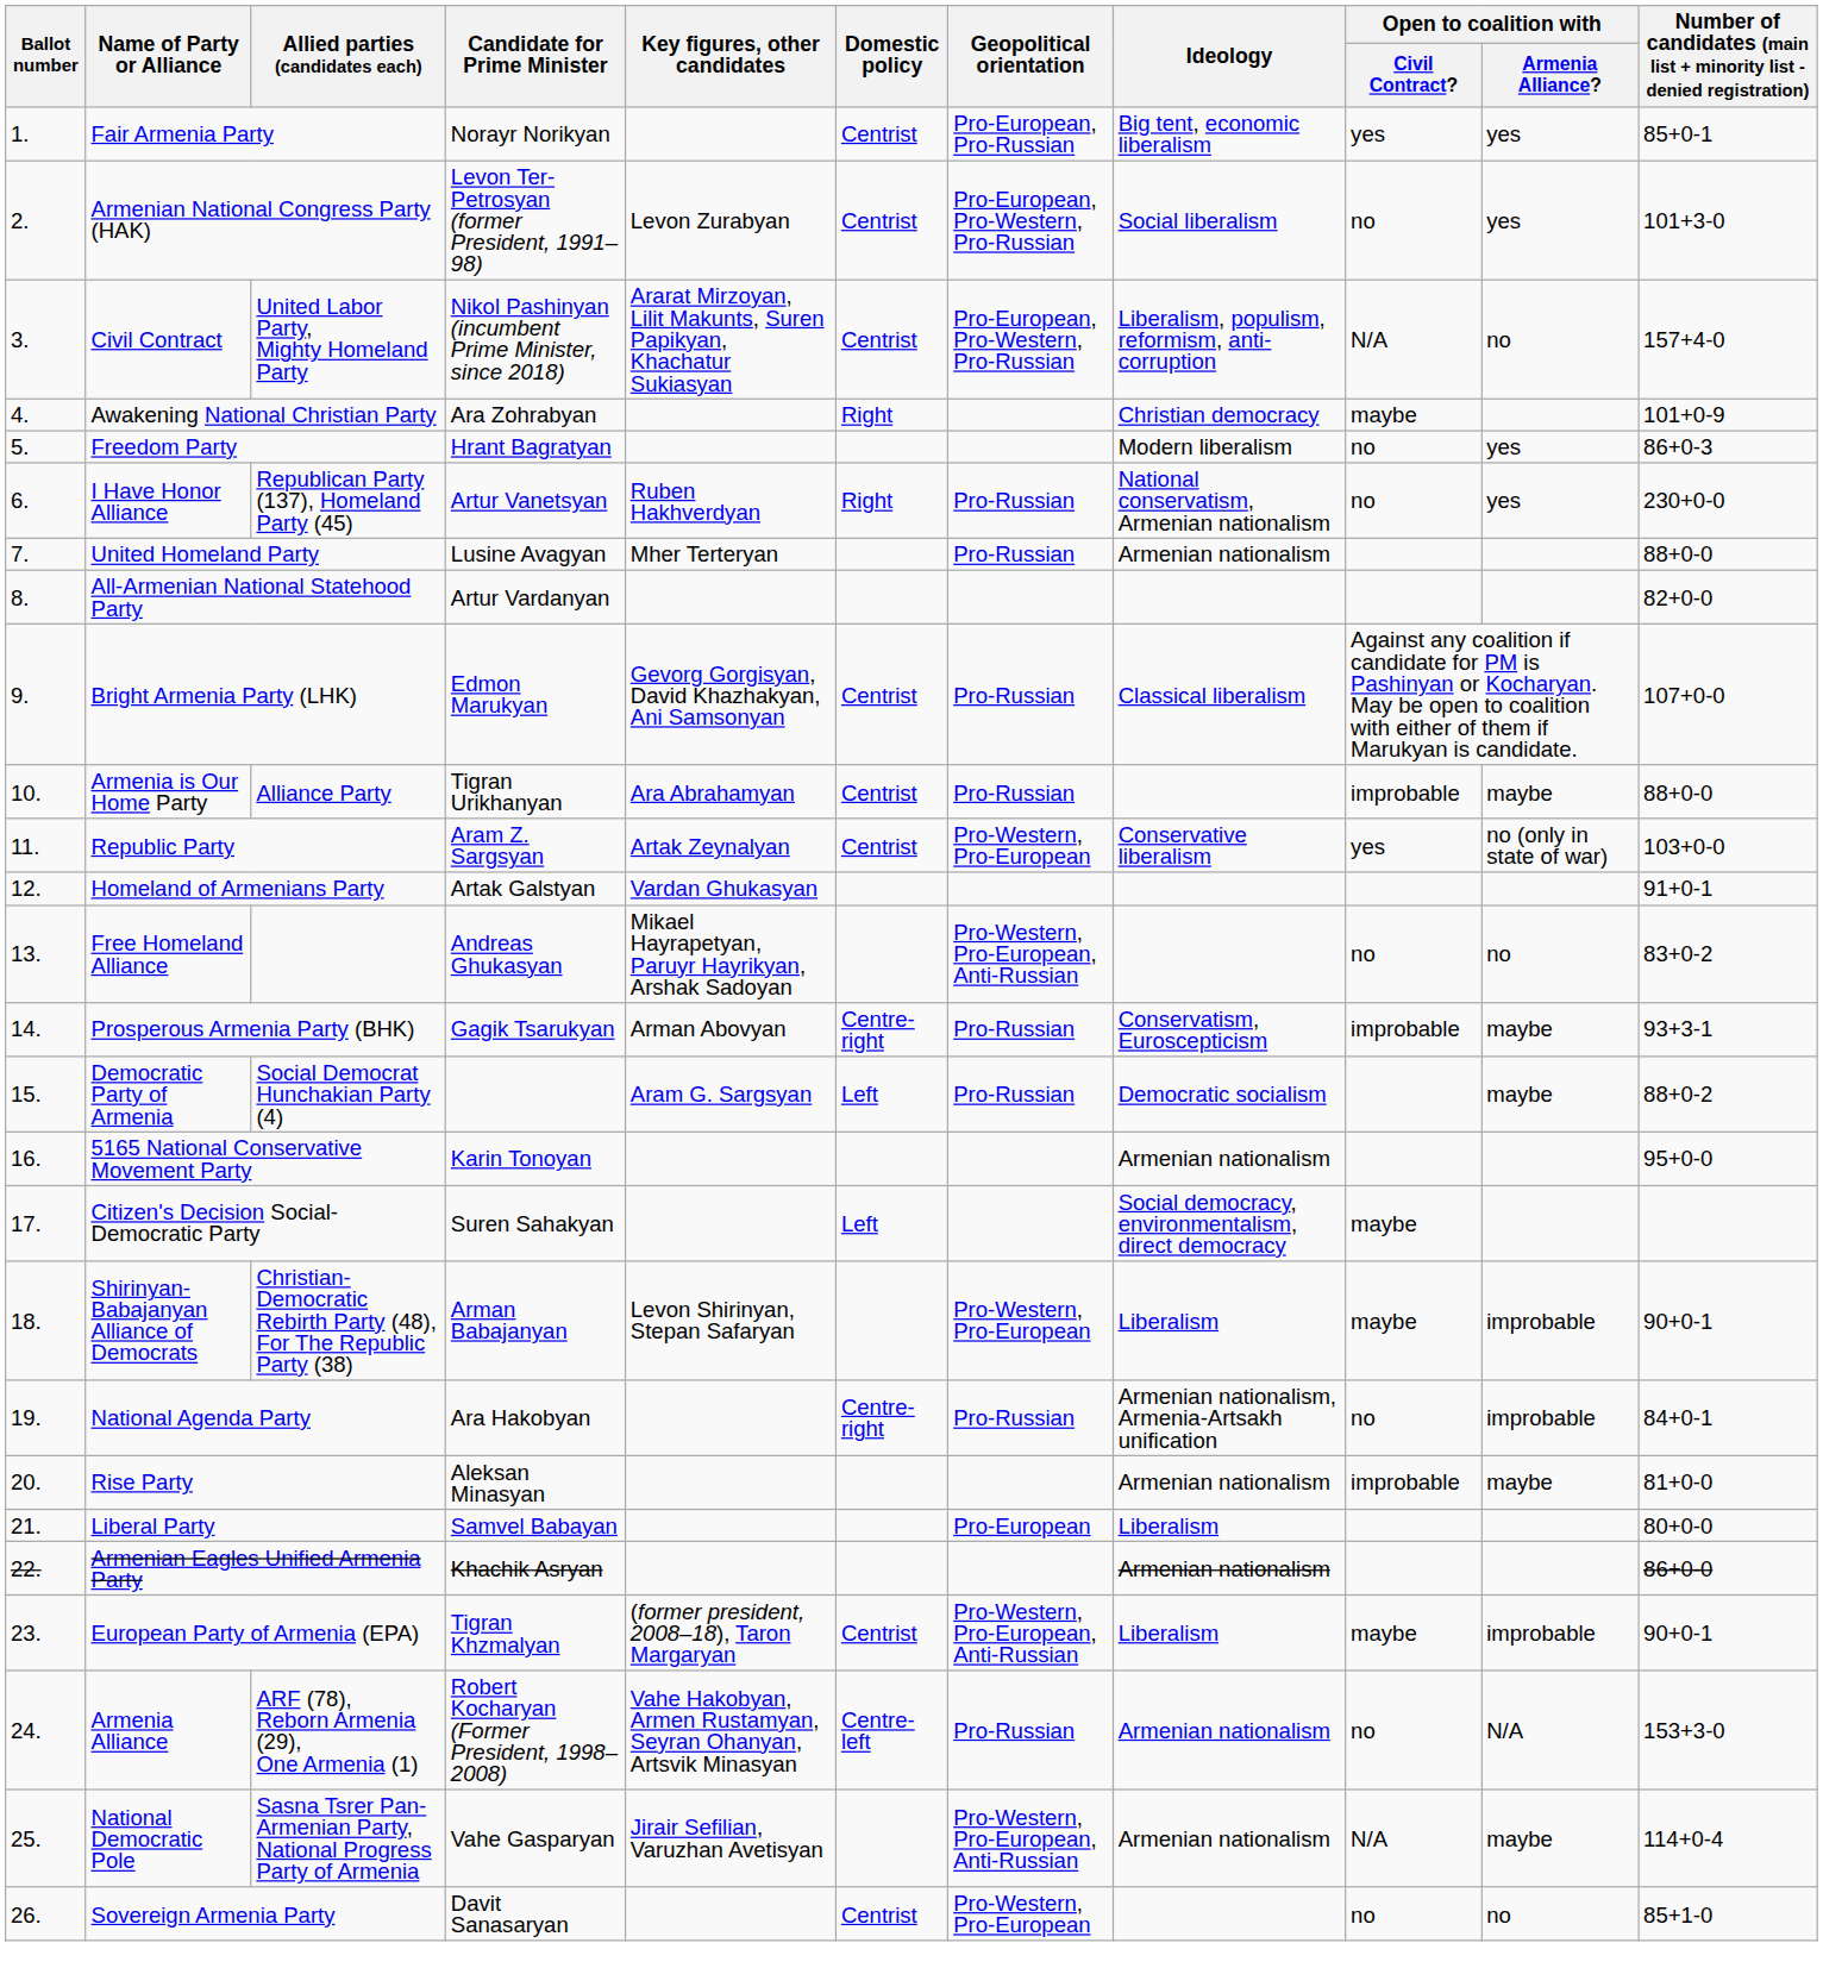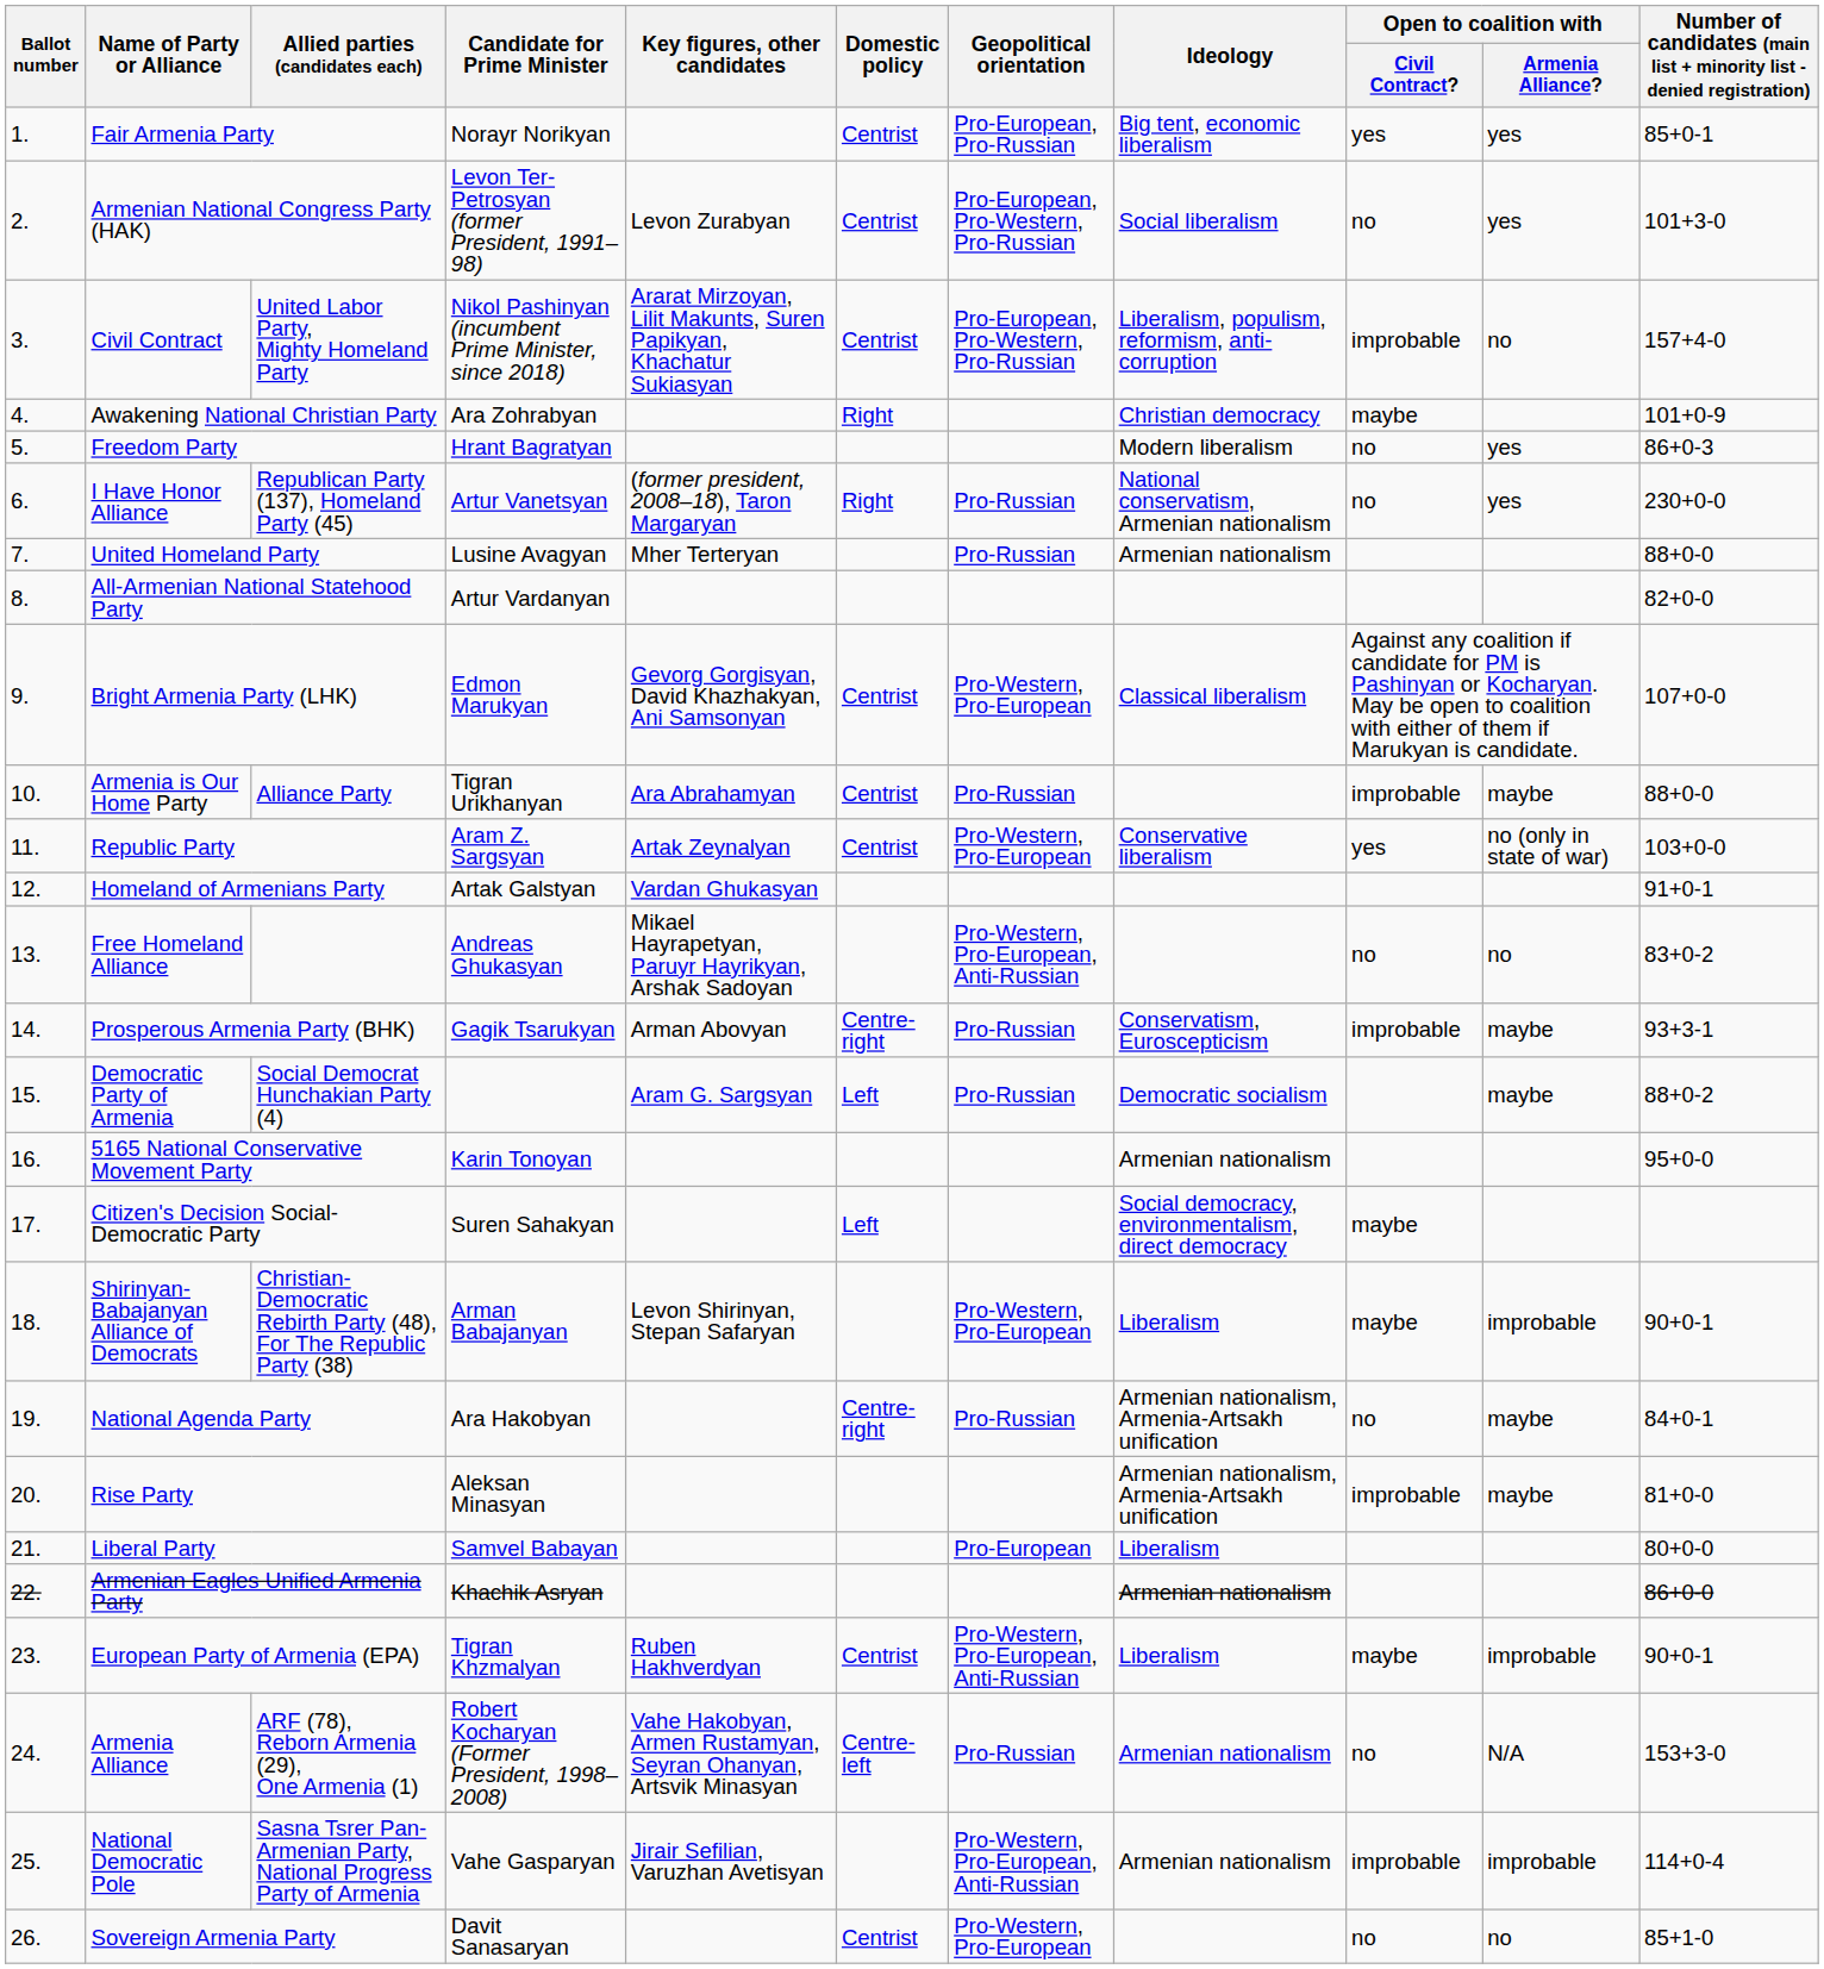Civil Contract | Open to coalition with / Civil Contract?: N/A -> improbable
I Have Honor Alliance | Key figures, other candidates: Ruben Hakhverdyan -> (former president, 2008–18), Taron Margaryan
Bright Armenia Party (LHK) | Geopolitical orientation: Pro-Russian -> Pro-Western, Pro-European
National Agenda Party | Open to coalition with / Armenia Alliance?: improbable -> maybe
Rise Party | Ideology: Armenian nationalism -> Armenian nationalism, Armenia-Artsakh unification
European Party of Armenia (EPA) | Key figures, other candidates: (former president, 2008–18), Taron Margaryan -> Ruben Hakhverdyan
National Democratic Pole | Open to coalition with / Civil Contract?: N/A -> improbable
National Democratic Pole | Open to coalition with / Armenia Alliance?: maybe -> improbable
